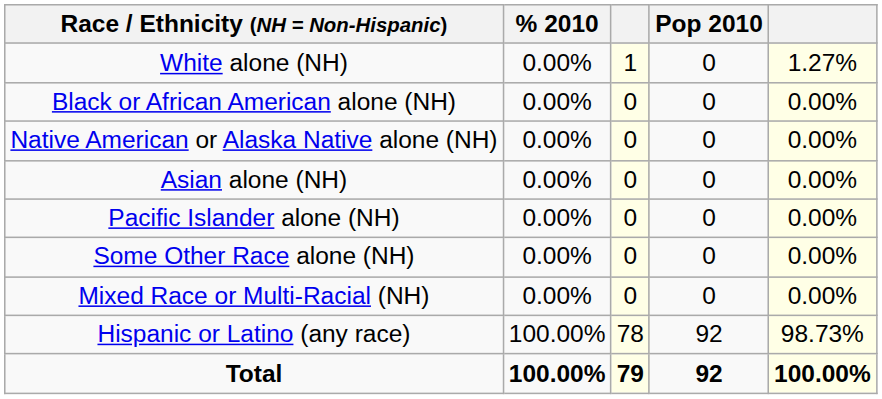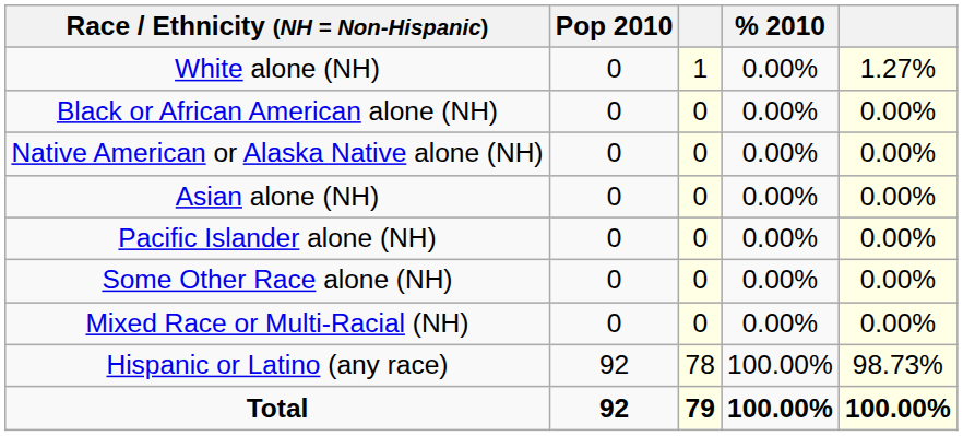columns swapped: Pop 2010 <-> % 2010
